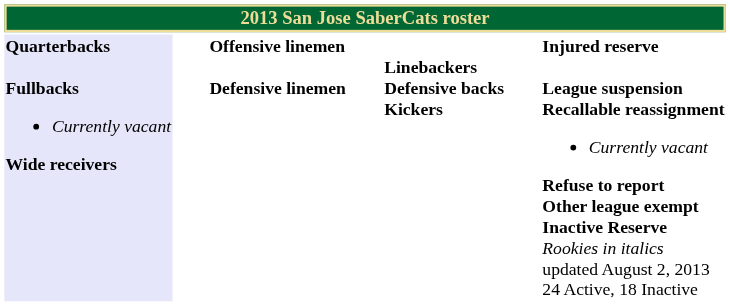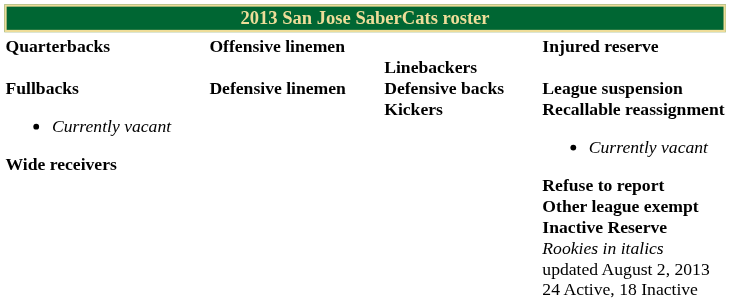Quarterbacks Fullbacks Currently vacant Wide receivers | column 1: lavender background -> no background
